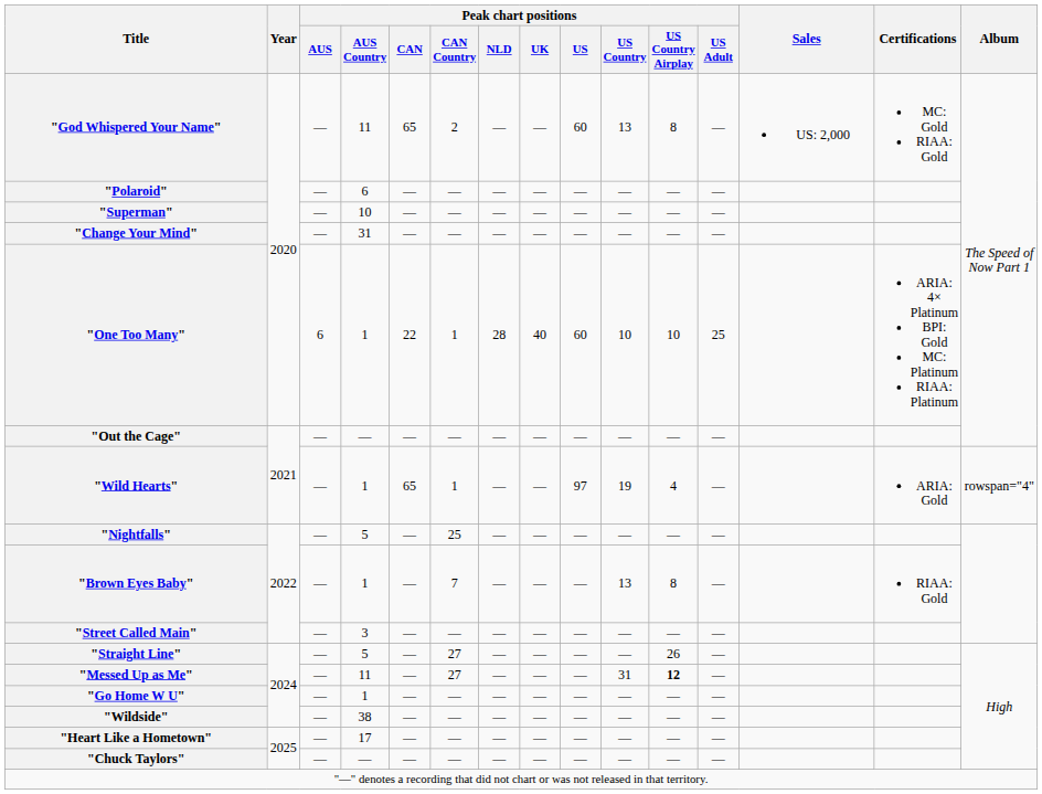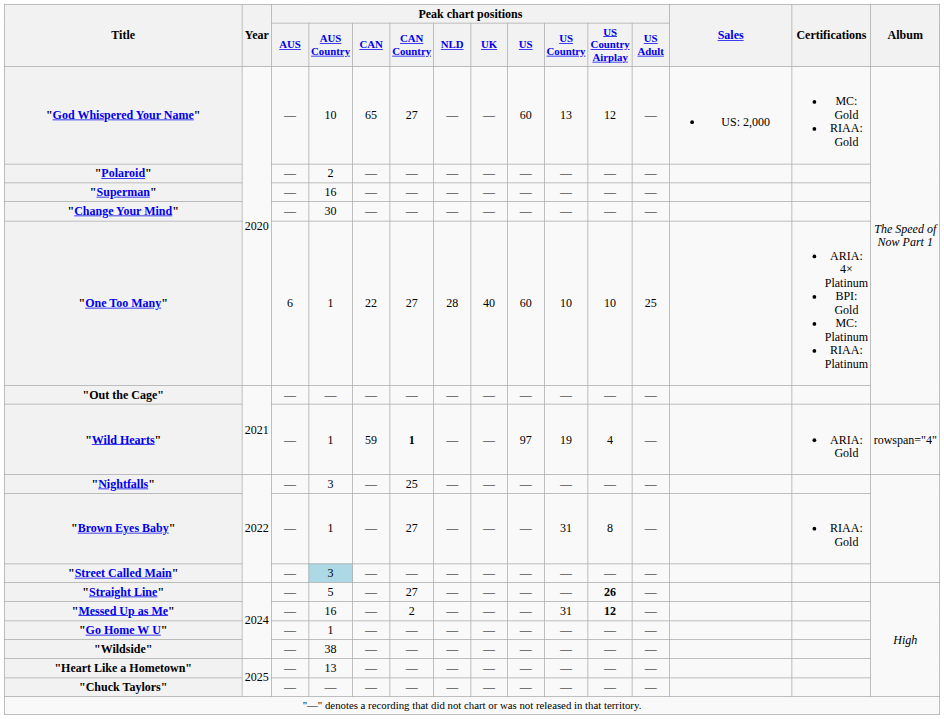"God Whispered Your Name" | Peak chart positions / AUS Country: 11 -> 10
"God Whispered Your Name" | Peak chart positions / CAN Country: 2 -> 27
"God Whispered Your Name" | Peak chart positions / US Country Airplay: 8 -> 12
"Polaroid" | Peak chart positions / AUS Country: 6 -> 2
"Superman" | Peak chart positions / AUS Country: 10 -> 16
"Change Your Mind" | Peak chart positions / AUS Country: 31 -> 30
"One Too Many" | Peak chart positions / CAN Country: 1 -> 27
"Wild Hearts" | Peak chart positions / CAN: 65 -> 59
"Wild Hearts" | Peak chart positions / CAN Country: normal -> bold
"Nightfalls" | Peak chart positions / AUS Country: 5 -> 3
"Brown Eyes Baby" | Peak chart positions / CAN Country: 7 -> 27
"Brown Eyes Baby" | Peak chart positions / US Country: 13 -> 31
"Street Called Main" | Peak chart positions / AUS Country: no background -> lightblue background
"Straight Line" | Peak chart positions / US Country Airplay: normal -> bold
"Messed Up as Me" | Peak chart positions / AUS Country: 11 -> 16
"Messed Up as Me" | Peak chart positions / CAN Country: 27 -> 2
"Heart Like a Hometown" | Peak chart positions / AUS Country: 17 -> 13
